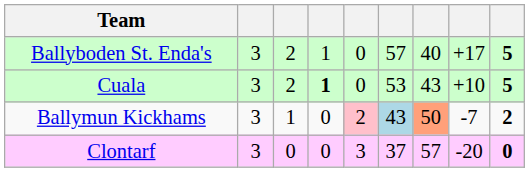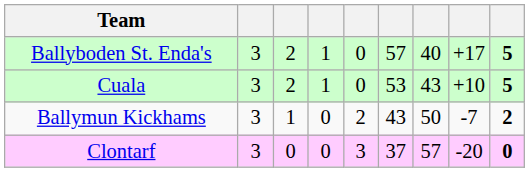Cuala | column 4: bold -> normal
Ballymun Kickhams | column 5: pink background -> no background
Ballymun Kickhams | column 6: lightblue background -> no background
Ballymun Kickhams | column 7: lightsalmon background -> no background
